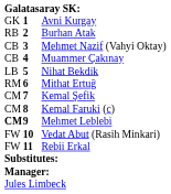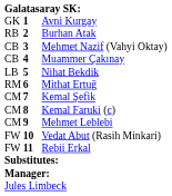Mehmet Leblebi | column 1: bold -> normal
